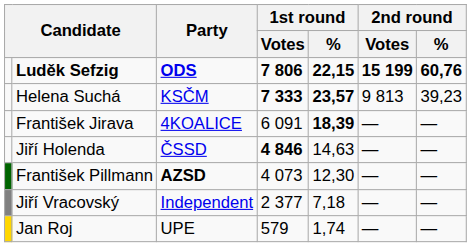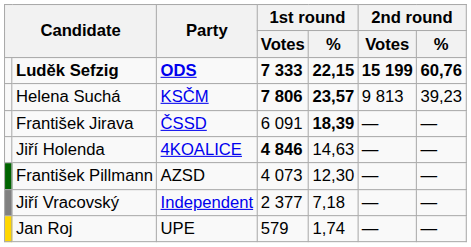Luděk Sefzig | 1st round / Votes: 7 806 -> 7 333
Helena Suchá | 1st round / Votes: 7 333 -> 7 806
František Jirava | Party: 4KOALICE -> ČSSD
Jiří Holenda | Party: ČSSD -> 4KOALICE
František Pillmann | Party: bold -> normal
